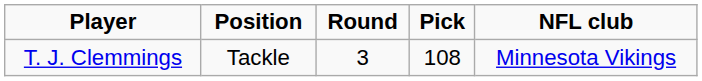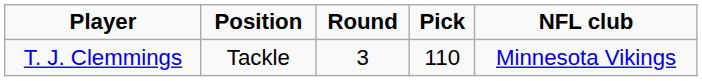T. J. Clemmings | Pick: 108 -> 110
